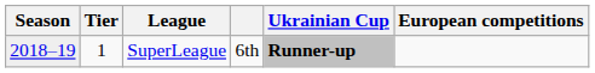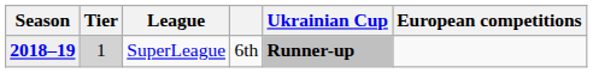SuperLeague | Season: normal -> bold
SuperLeague | Tier: no background -> lightgrey background
